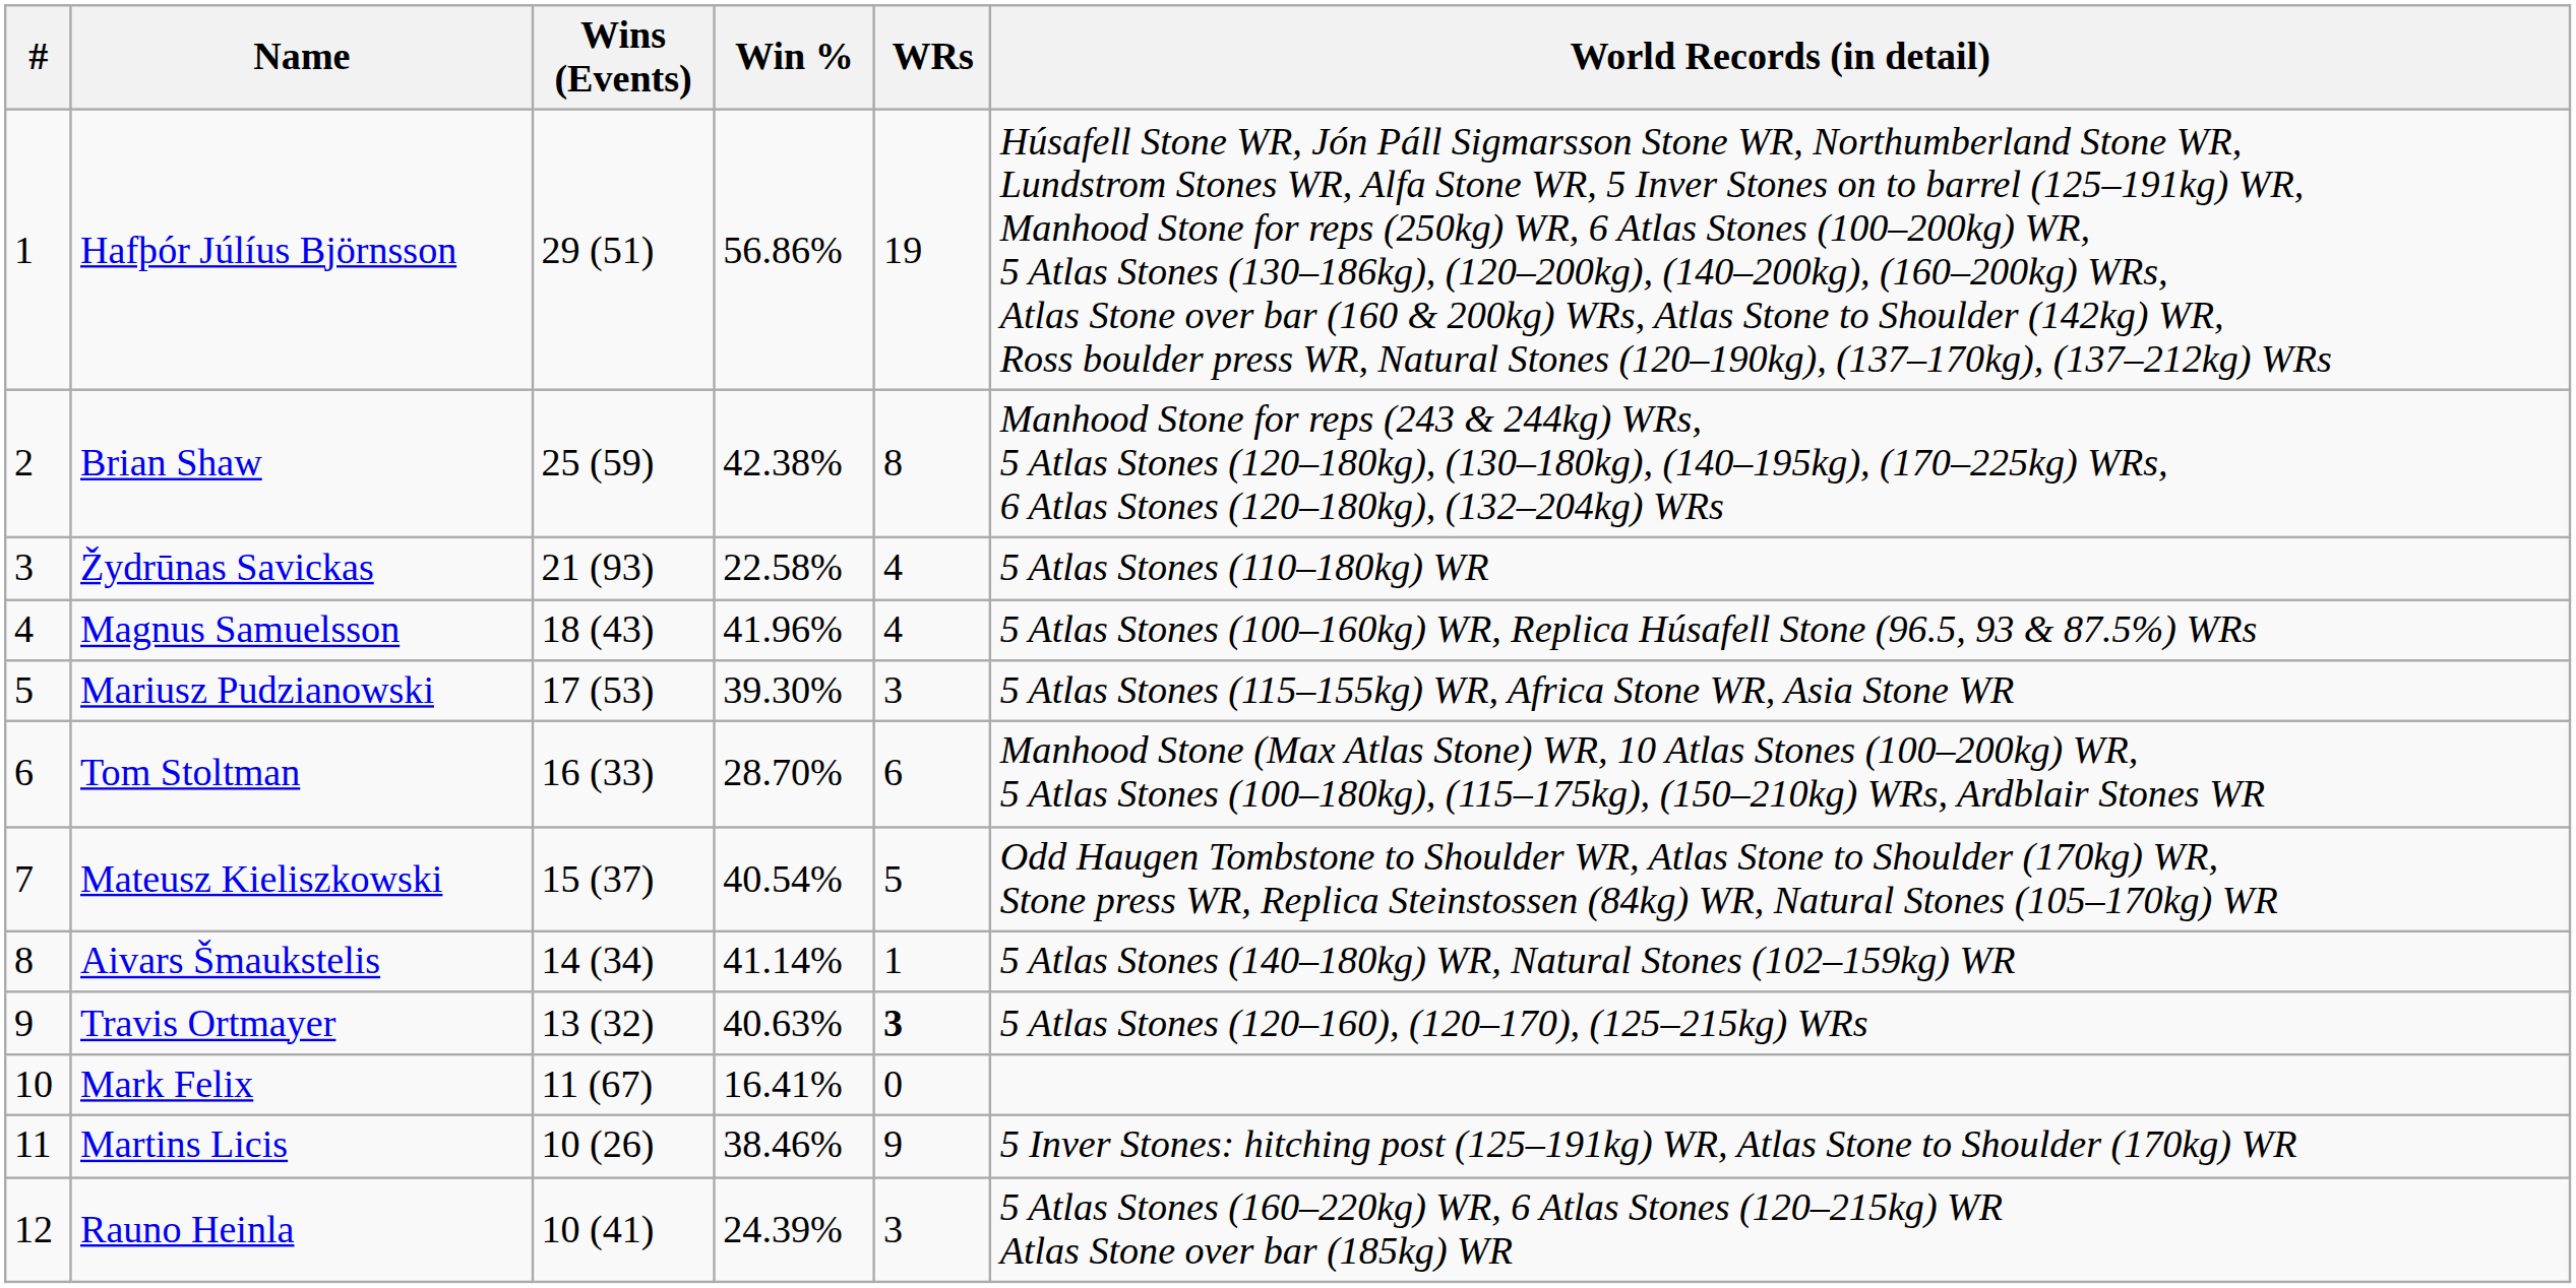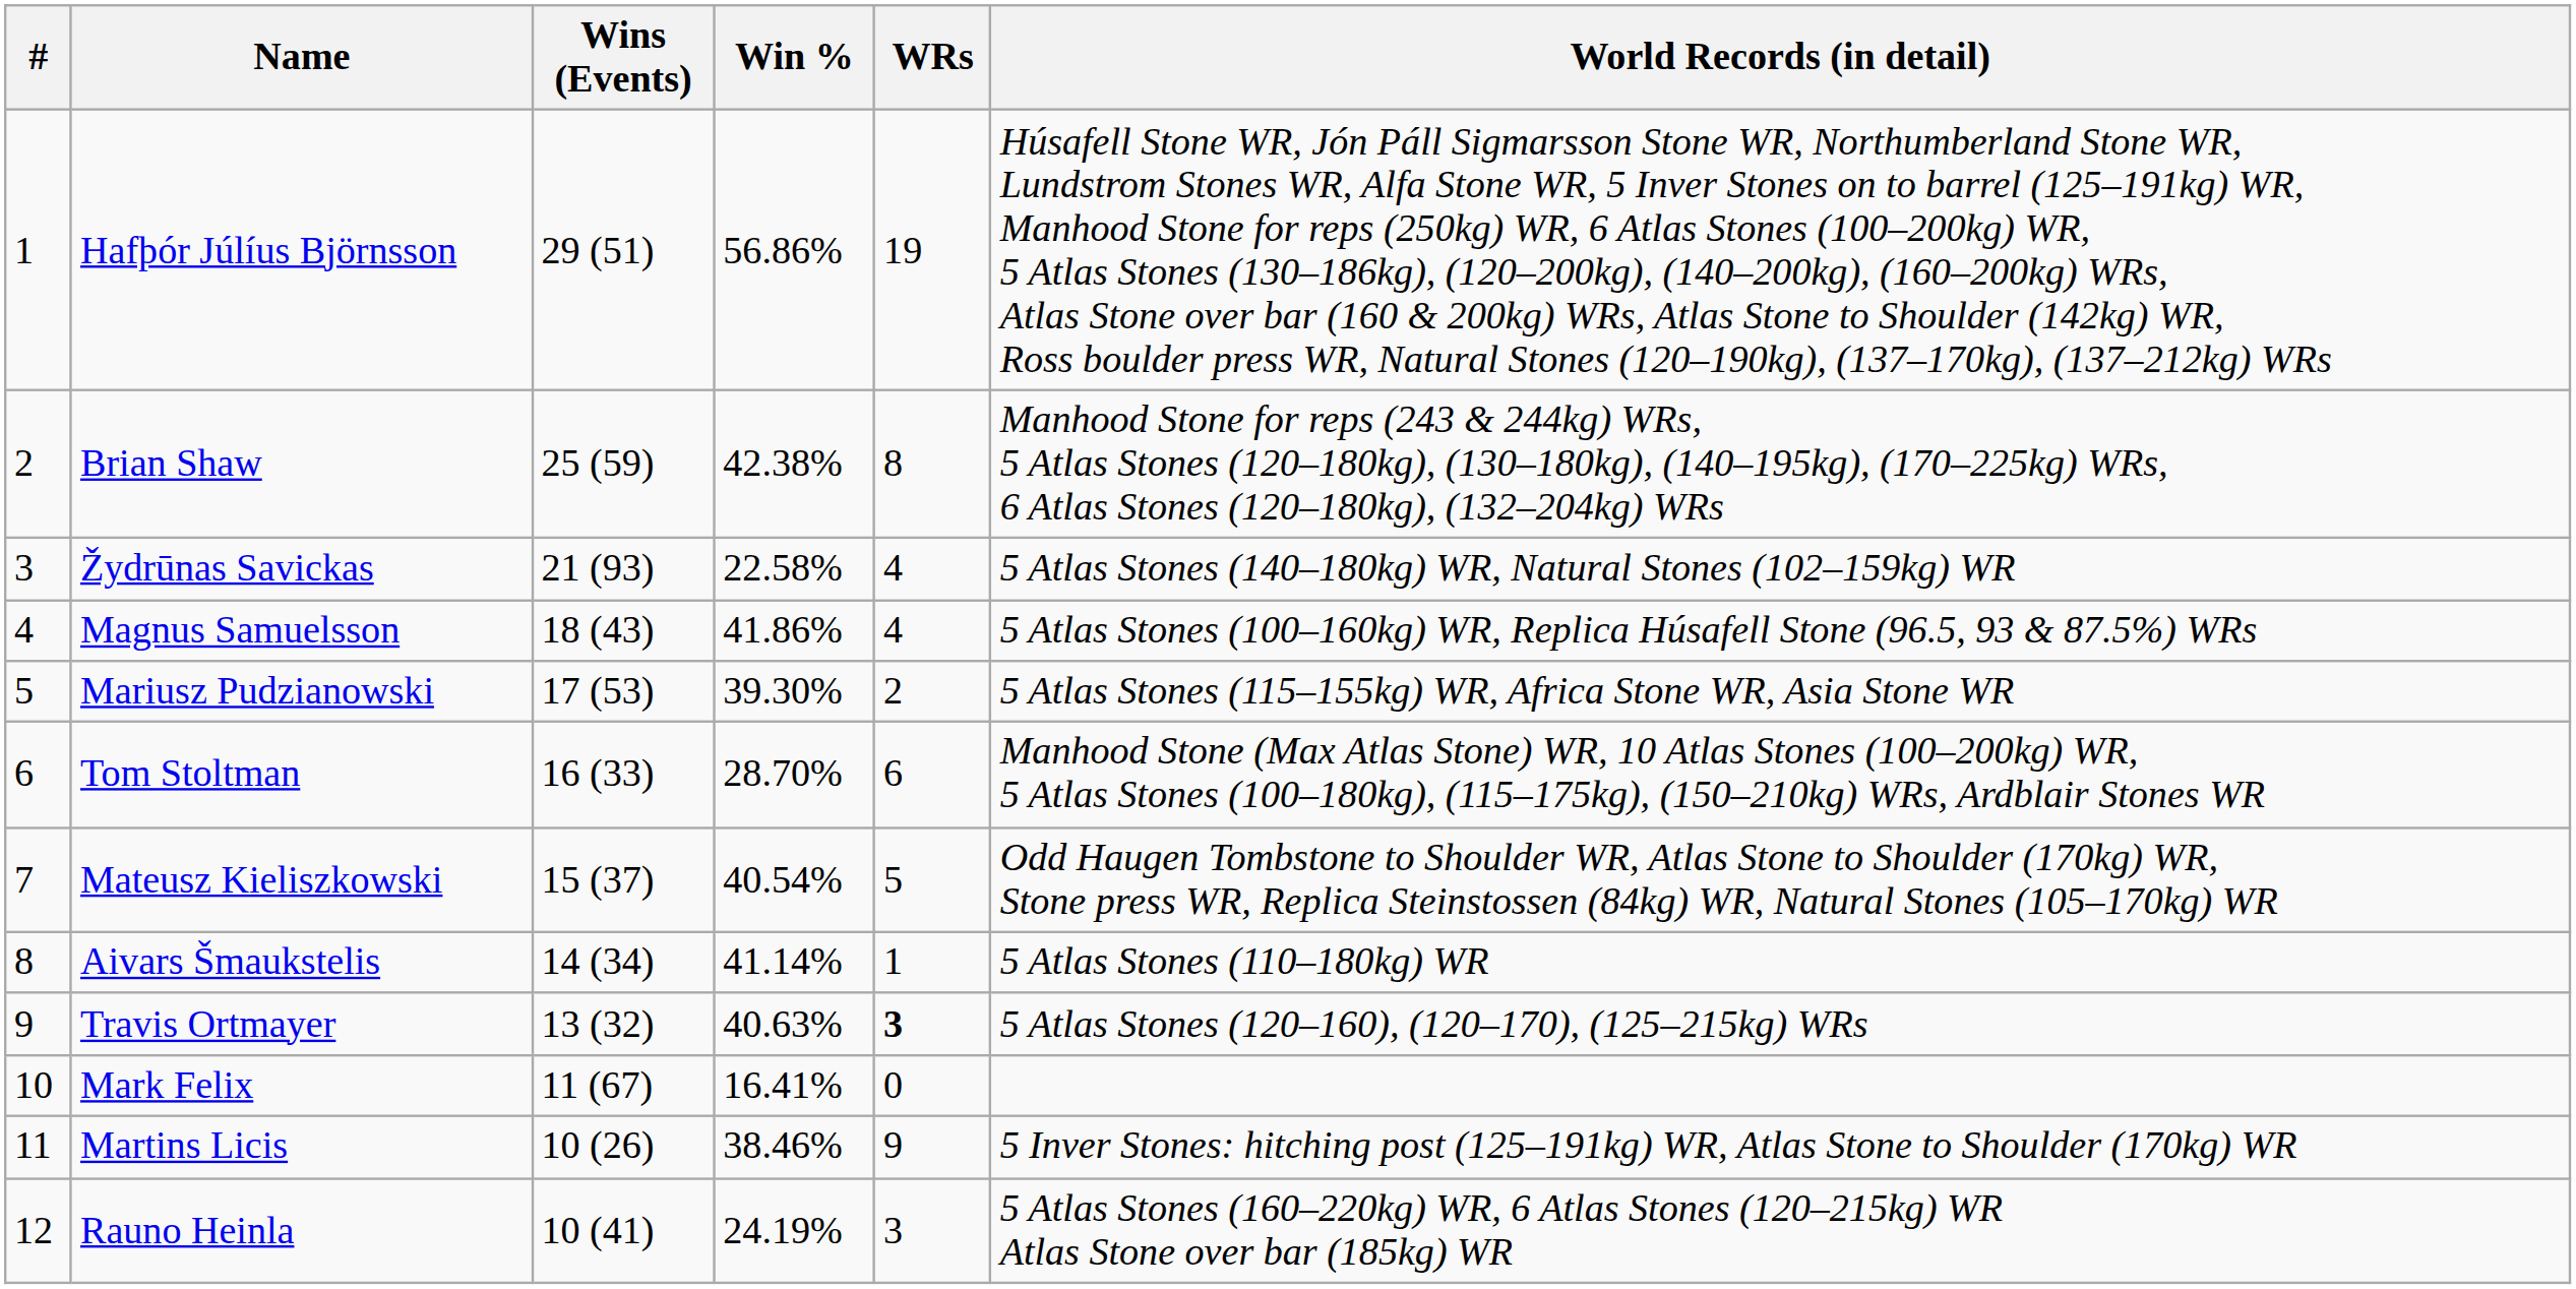Žydrūnas Savickas | World Records (in detail): 5 Atlas Stones (110–180kg) WR -> 5 Atlas Stones (140–180kg) WR, Natural Stones (102–159kg) WR
Magnus Samuelsson | Win %: 41.96% -> 41.86%
Mariusz Pudzianowski | WRs: 3 -> 2
Aivars Šmaukstelis | World Records (in detail): 5 Atlas Stones (140–180kg) WR, Natural Stones (102–159kg) WR -> 5 Atlas Stones (110–180kg) WR
Rauno Heinla | Win %: 24.39% -> 24.19%
